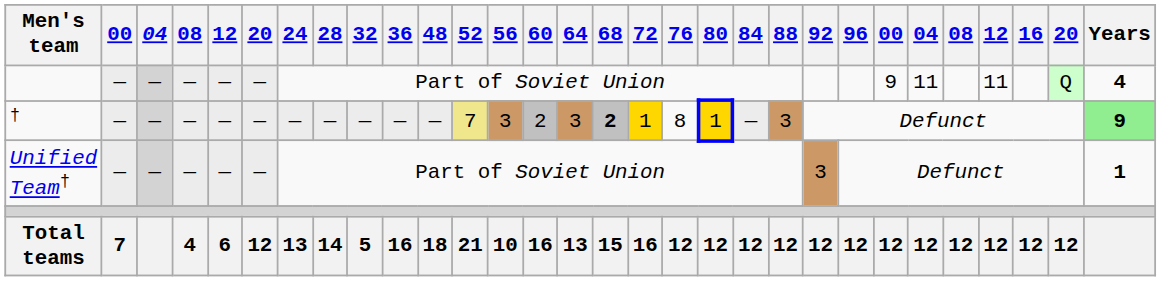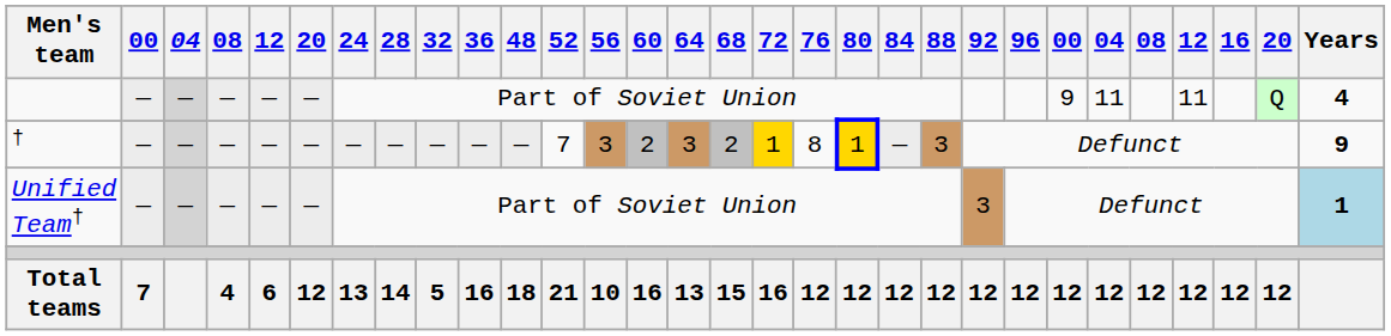† | 52: khaki background -> no background
† | 68: bold -> normal
† | Years: lightgreen background -> no background
Unified Team† | Years: no background -> lightblue background
